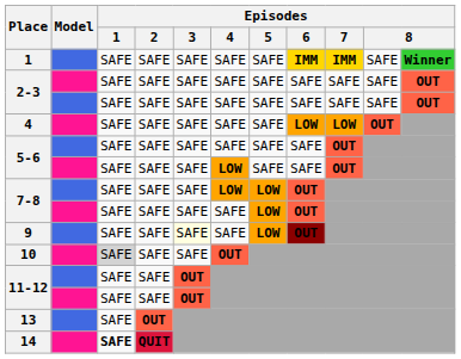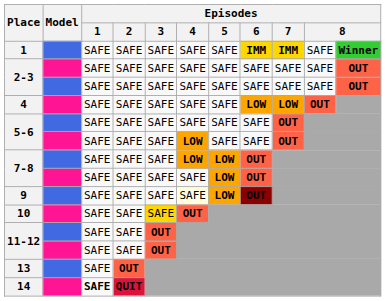9 | Episodes / 3: lightyellow background -> no background
9 | Episodes / 4: no background -> lightyellow background
10 | Episodes / 1: lightgrey background -> no background
10 | Episodes / 3: no background -> gold background
